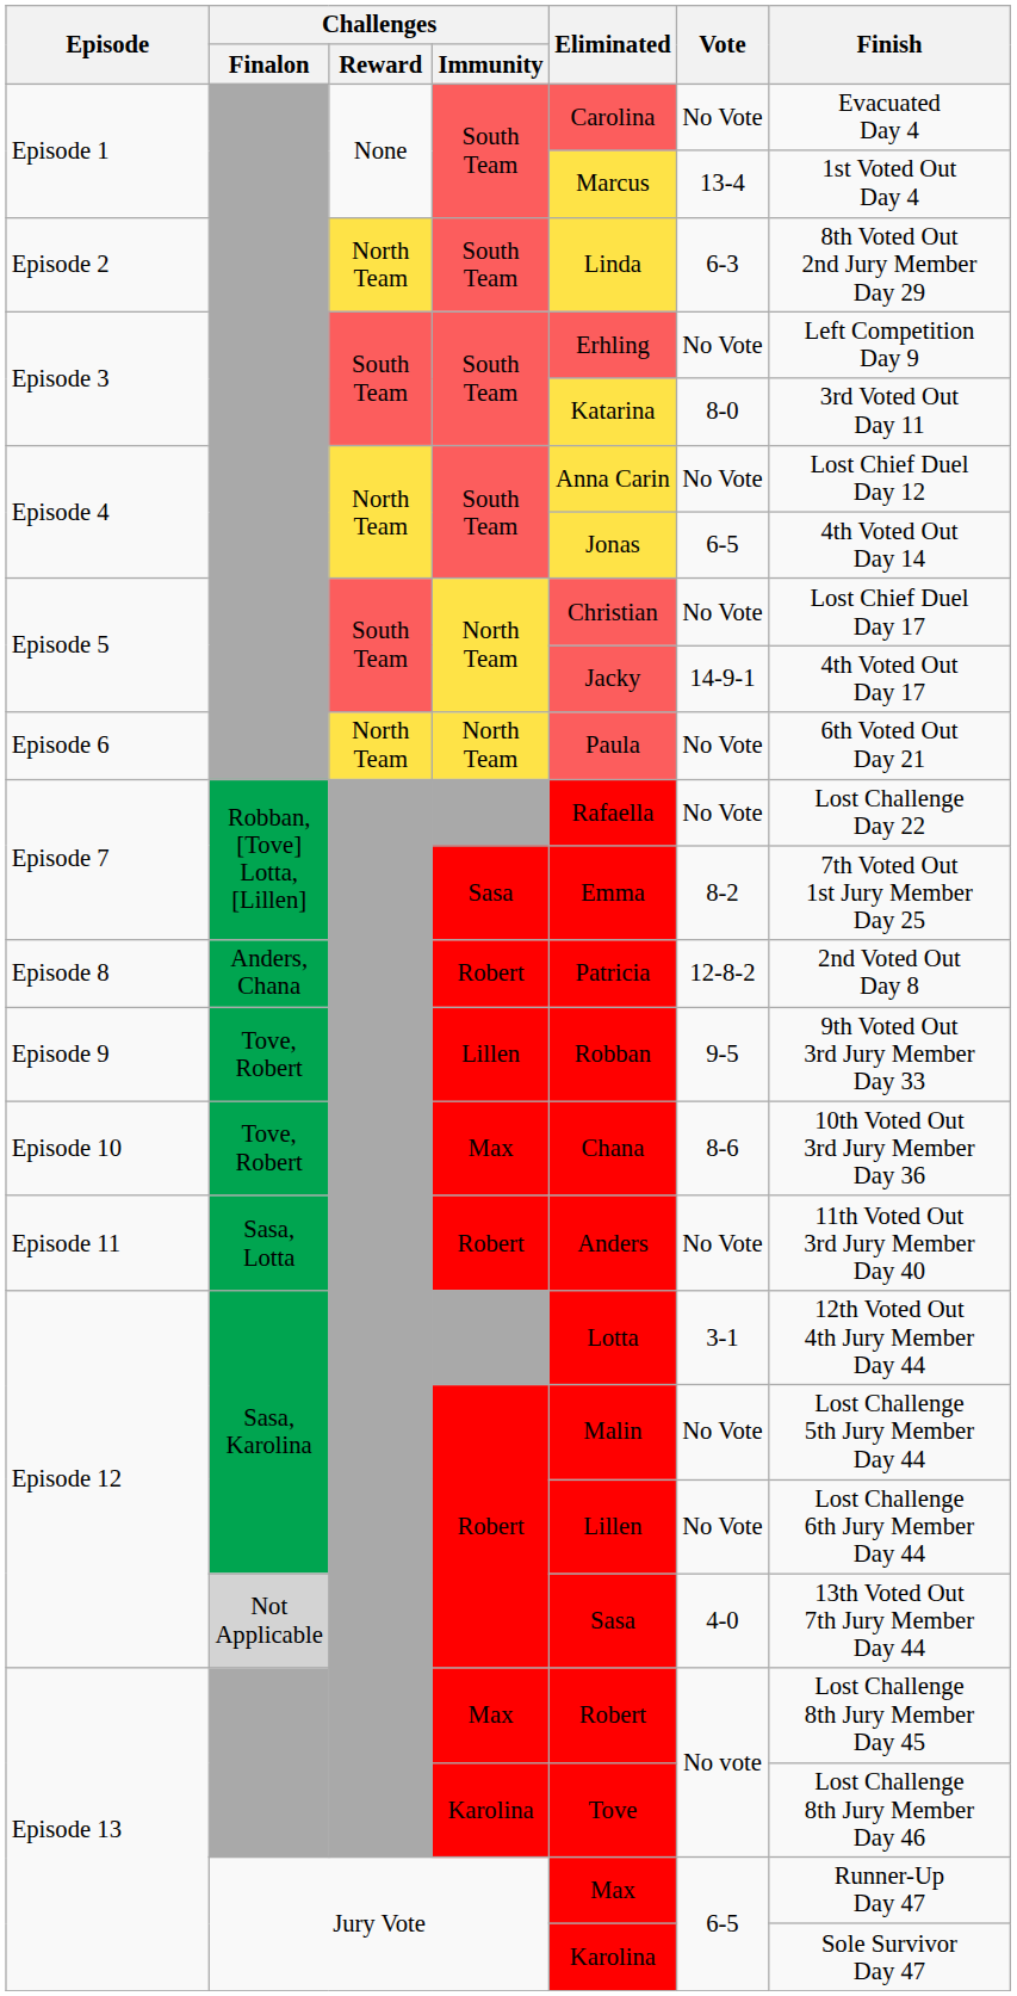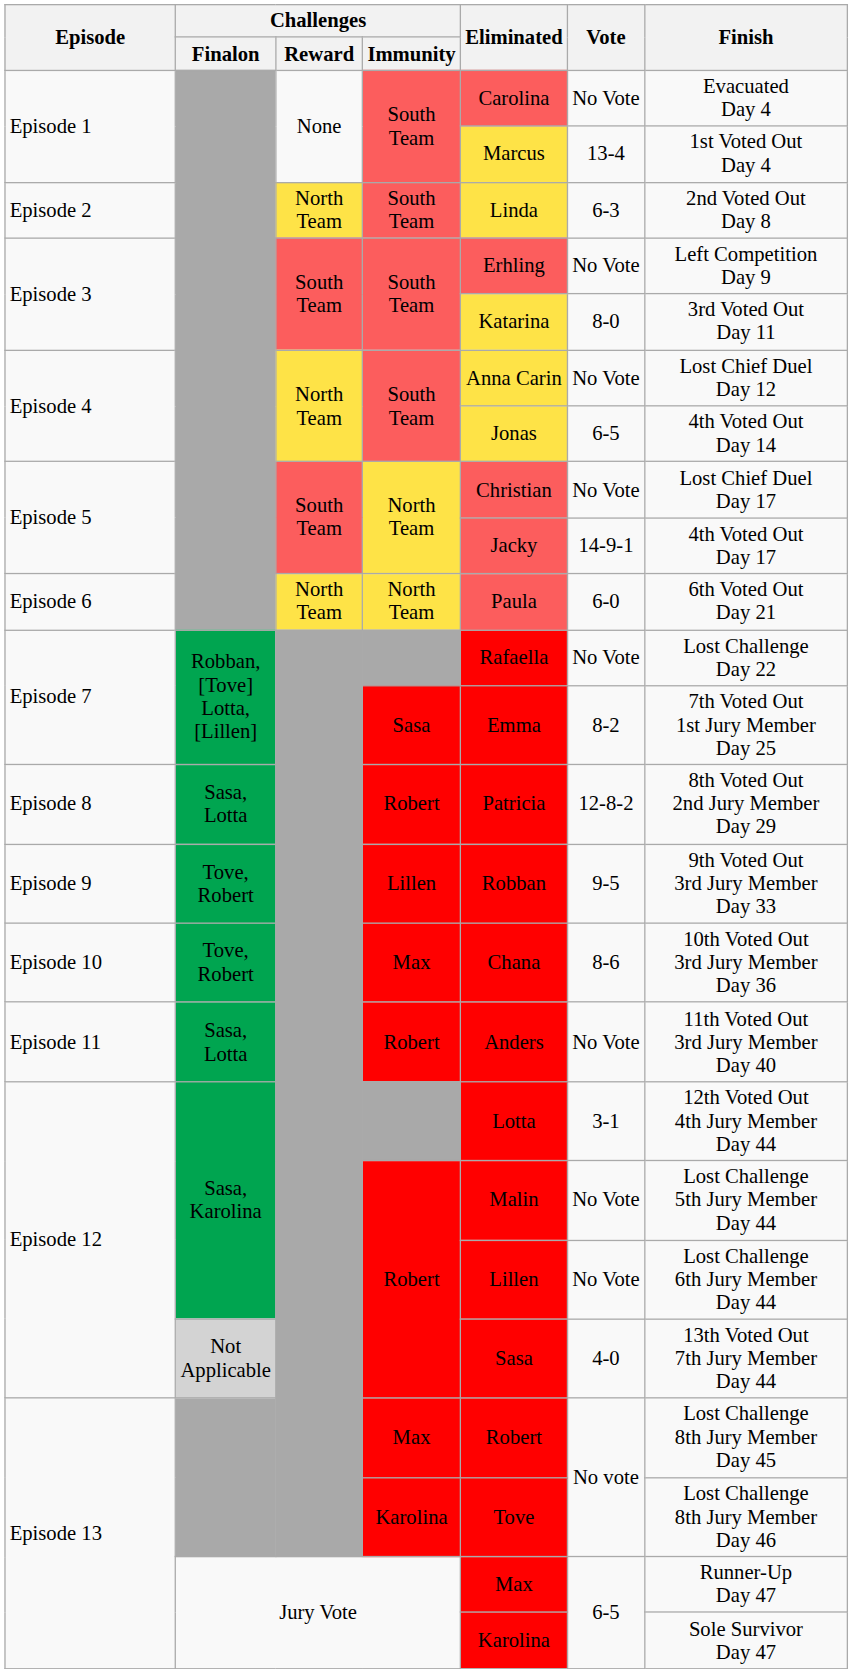Episode 2 | Finish: 8th Voted Out 2nd Jury Member Day 29 -> 2nd Voted Out Day 8
Episode 6 | Vote: No Vote -> 6-0
Episode 8 | Challenges / Finalon: Anders, Chana -> Sasa, Lotta
Episode 8 | Finish: 2nd Voted Out Day 8 -> 8th Voted Out 2nd Jury Member Day 29
